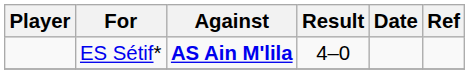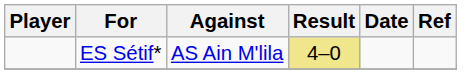ES Sétif* | Against: bold -> normal
ES Sétif* | Result: no background -> khaki background
